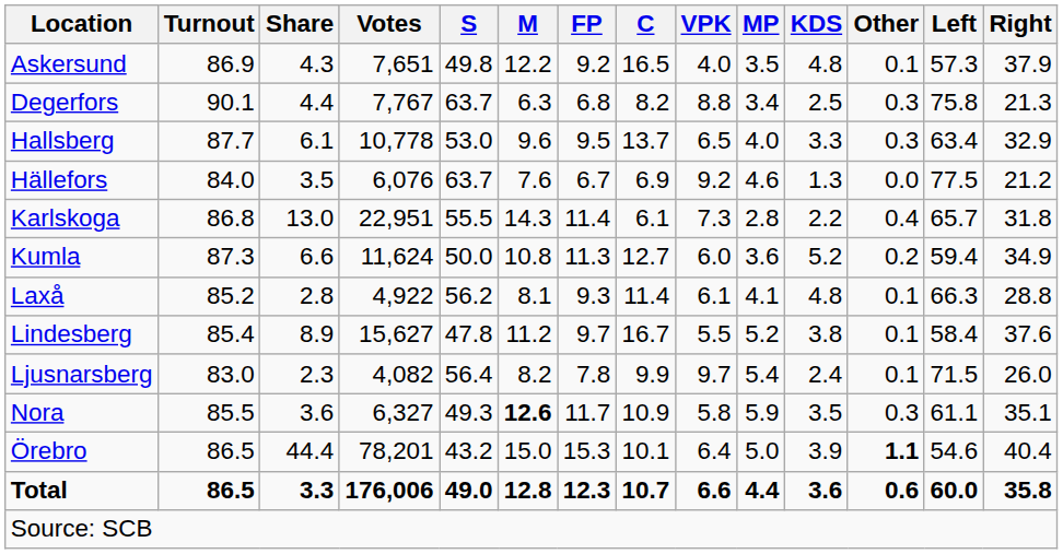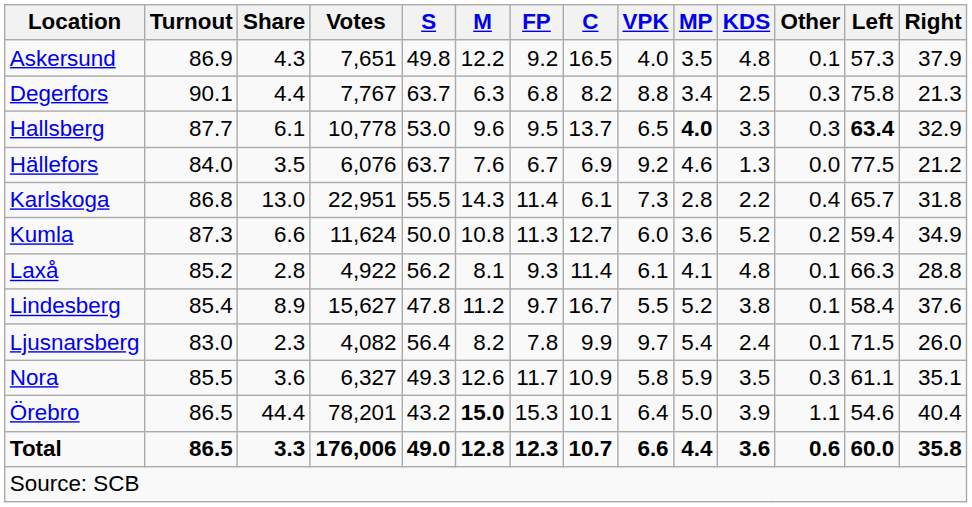Hallsberg | MP: normal -> bold
Hallsberg | Left: normal -> bold
Nora | M: bold -> normal
Örebro | M: normal -> bold
Örebro | Other: bold -> normal
